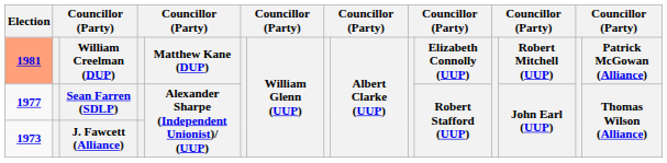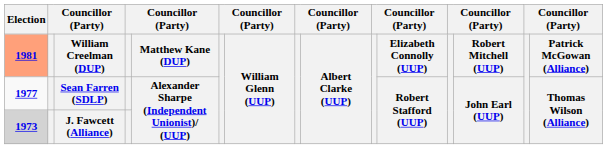J. Fawcett (Alliance) | Election: no background -> lightgrey background
